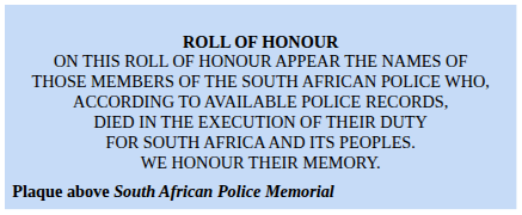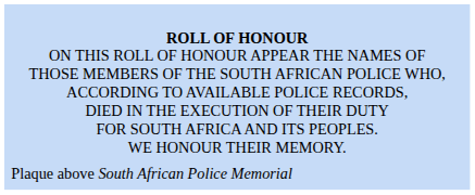row 2 | column 1: bold -> normal
